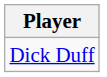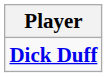row 2 | column 1: normal -> bold
